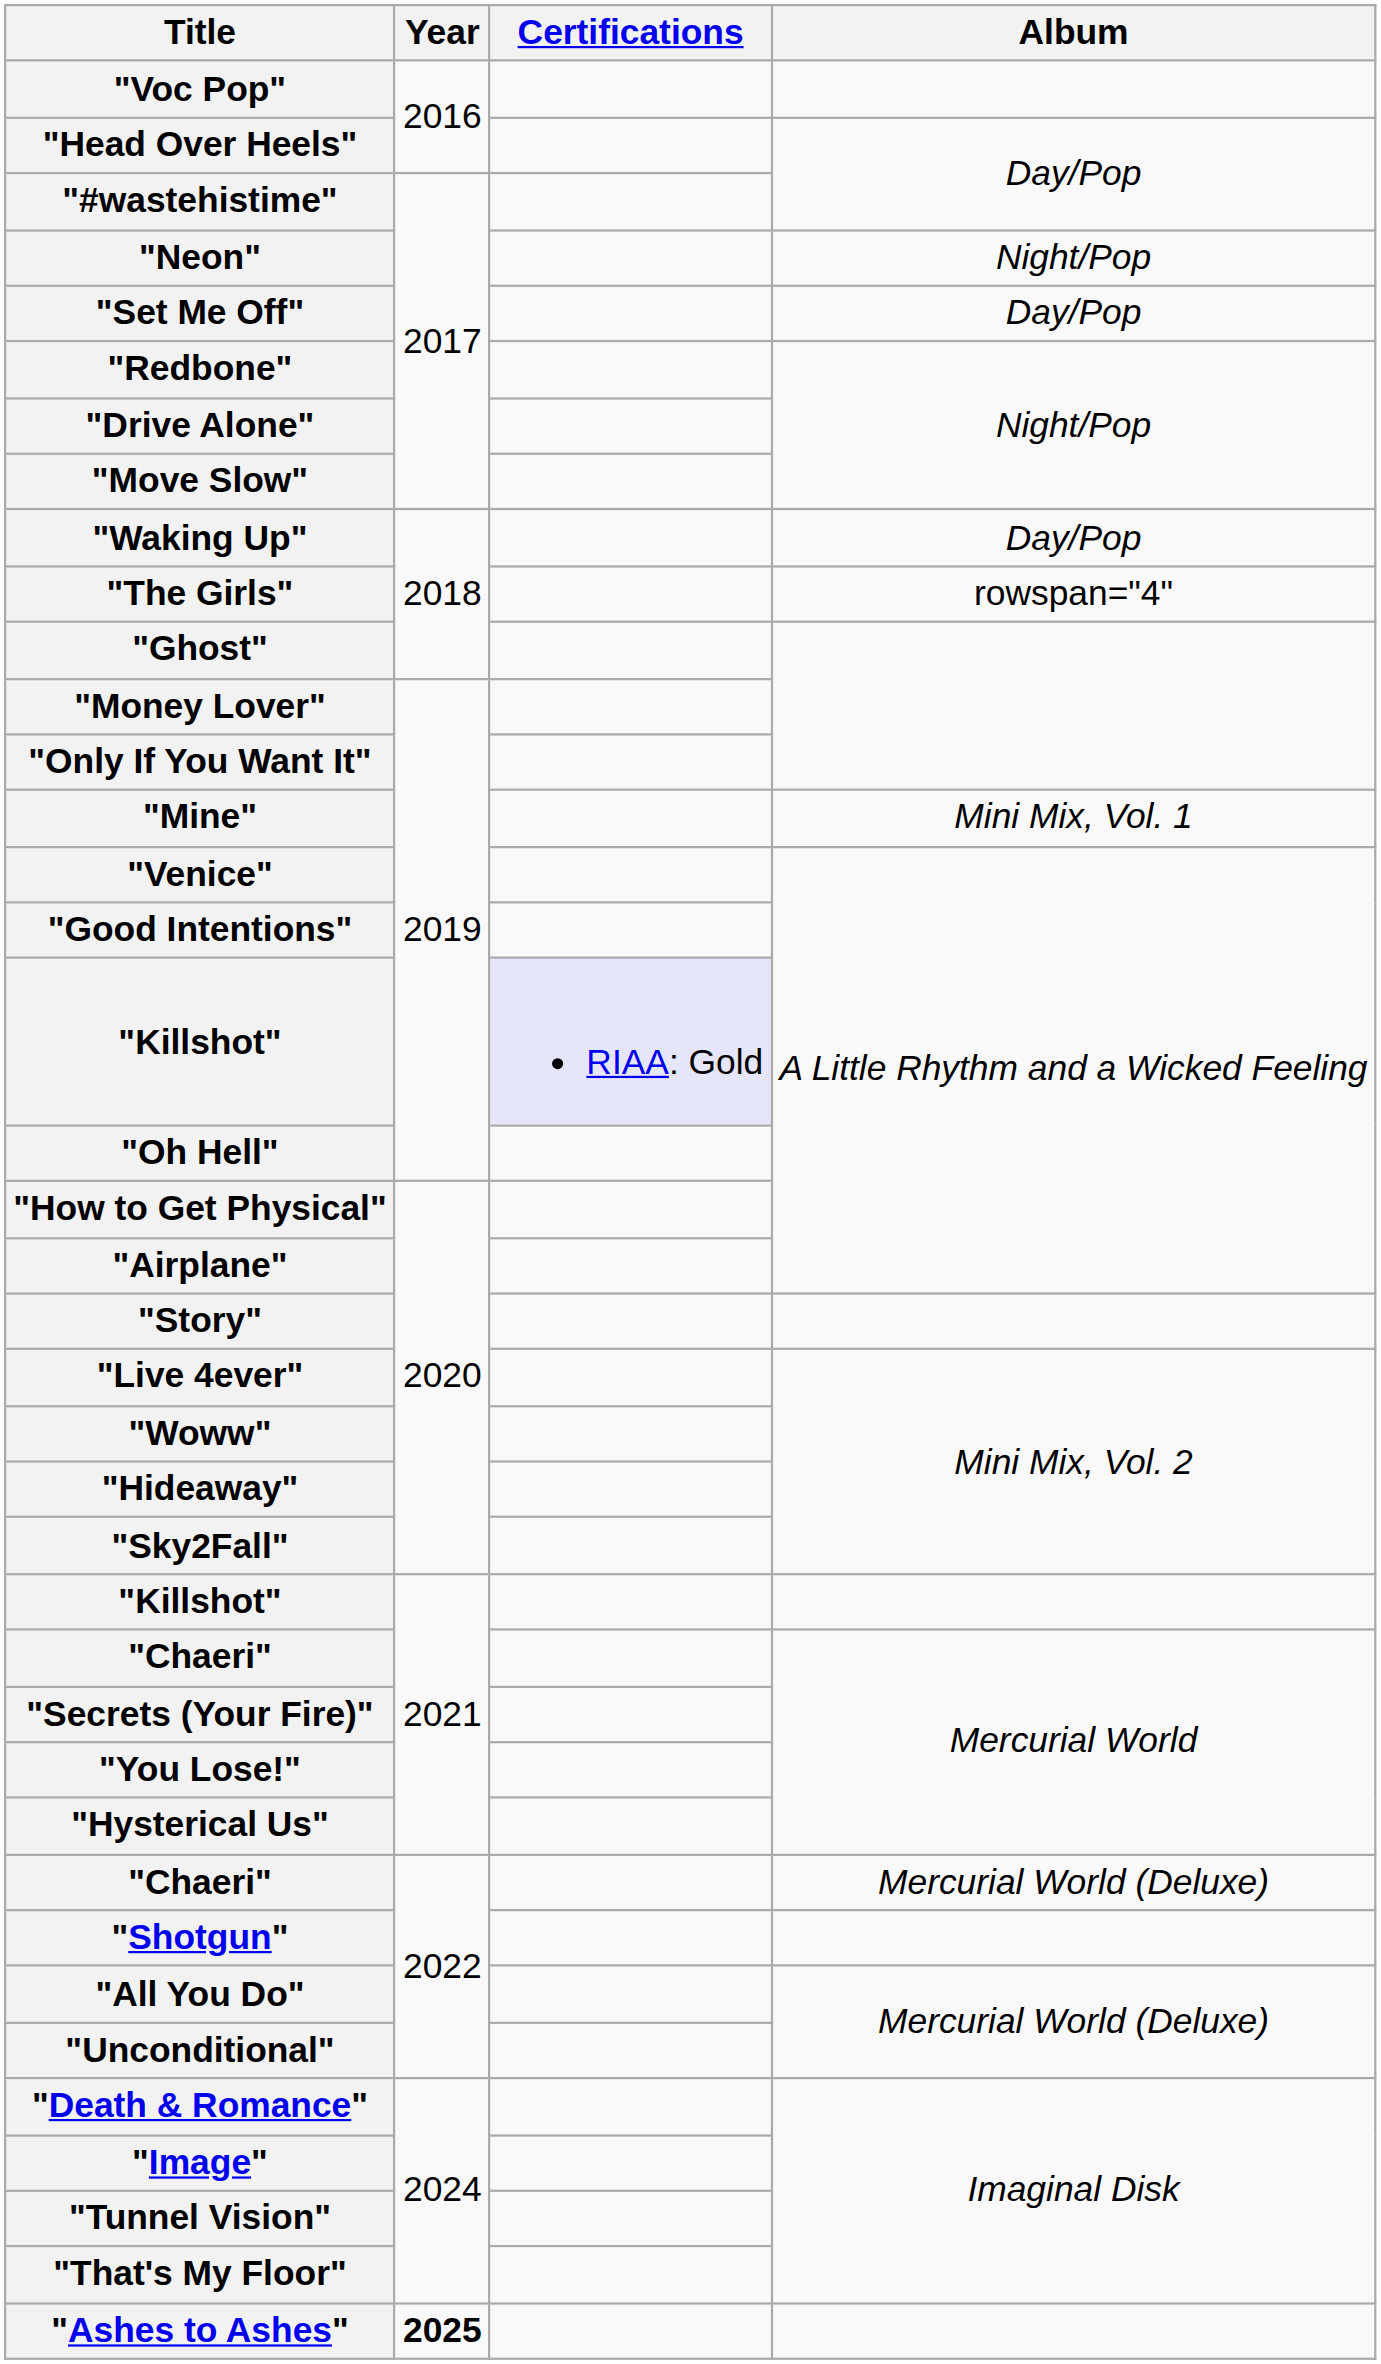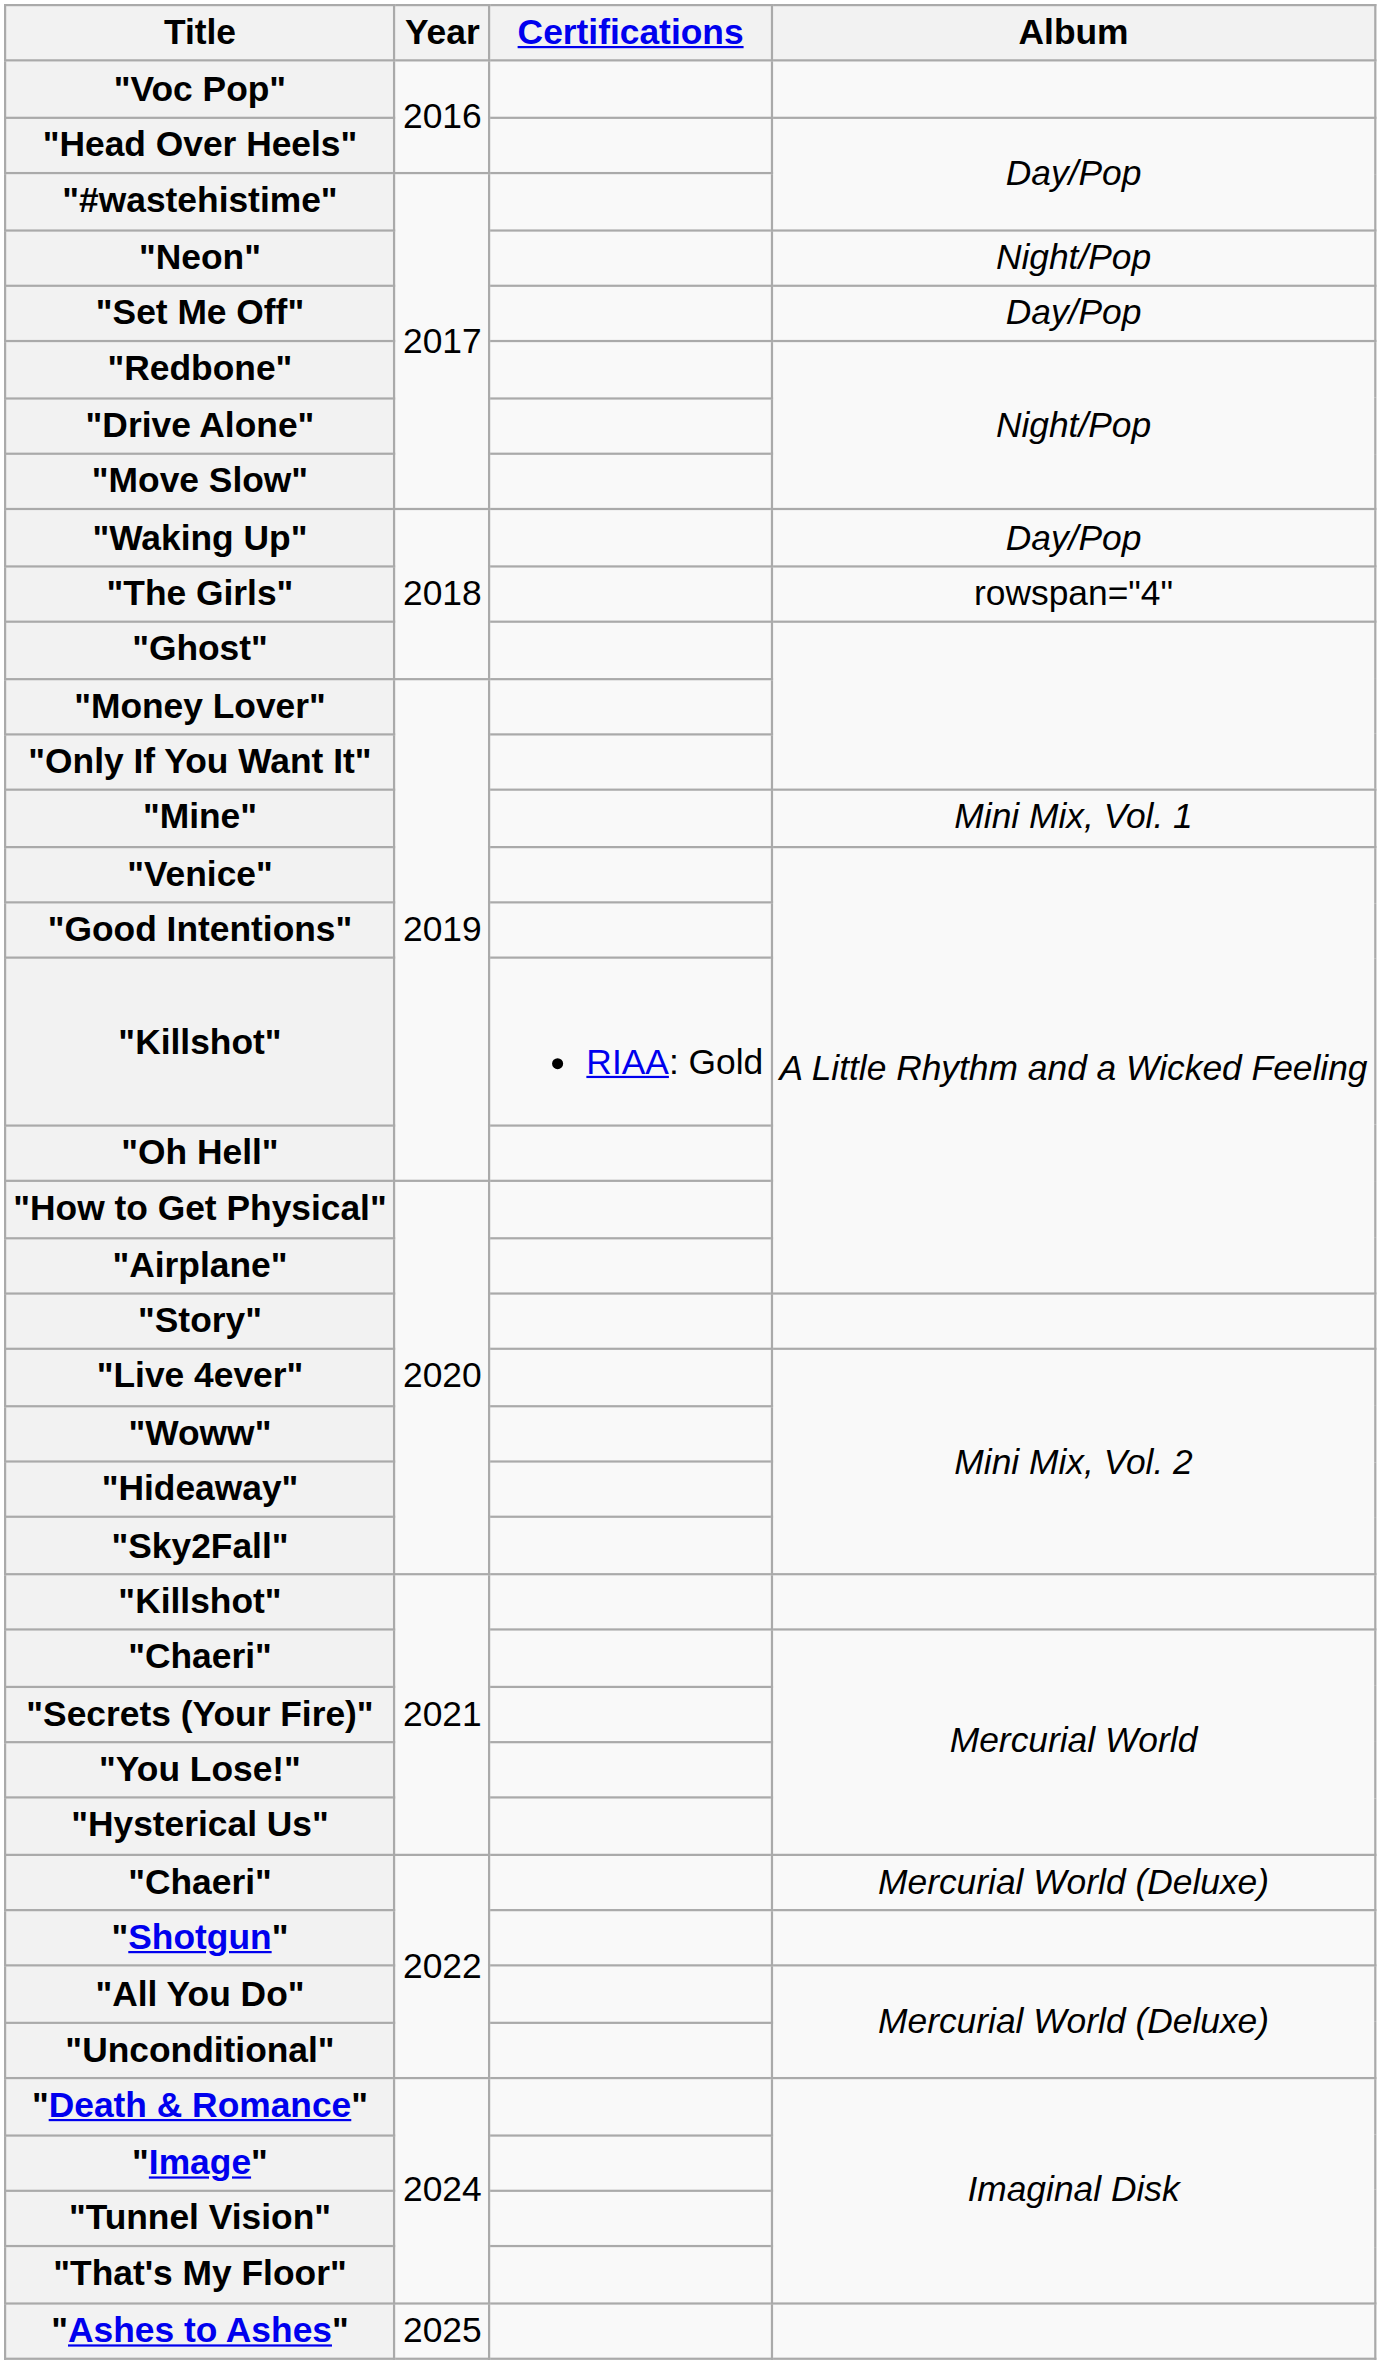"Killshot" / A Little Rhythm and a Wicked Feeling | Certifications: lavender background -> no background
"Ashes to Ashes" | Year: bold -> normal
